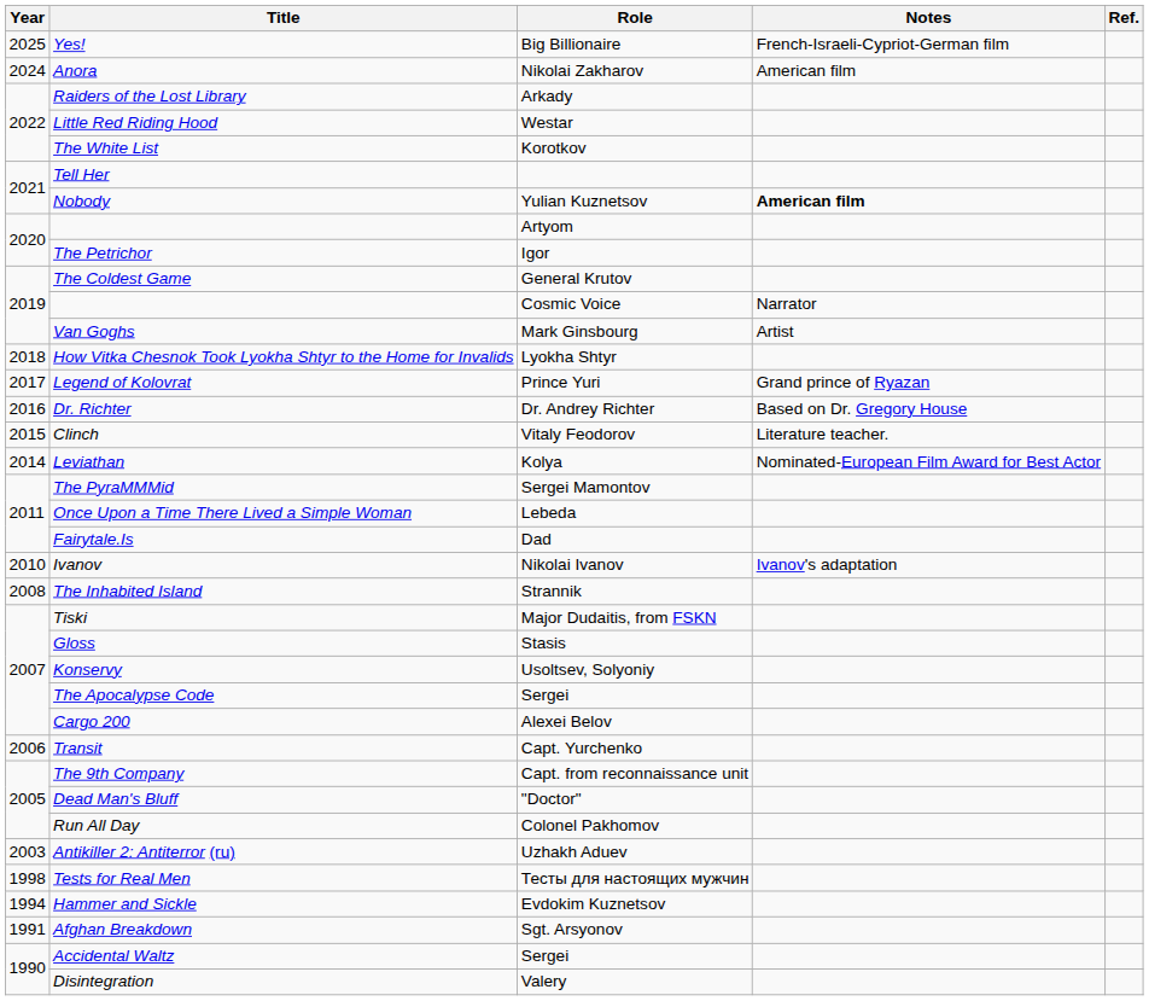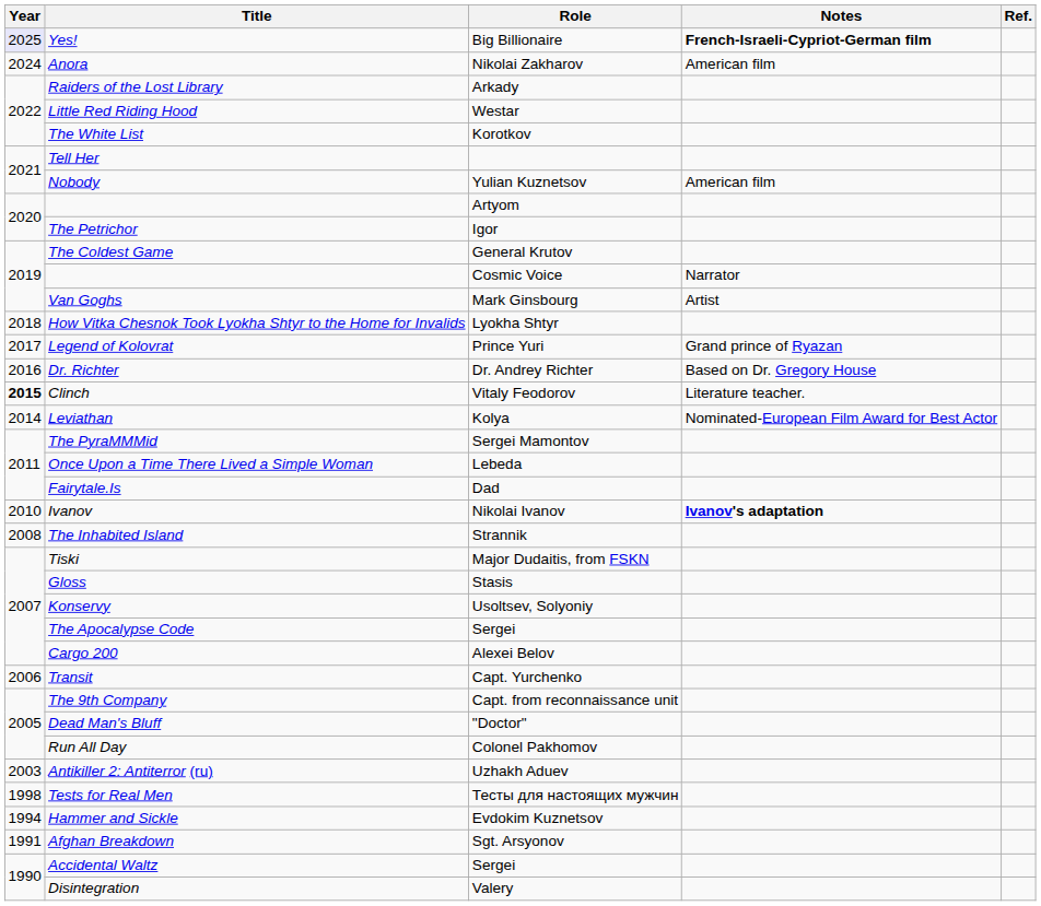Yes! | Year: no background -> lavender background
Yes! | Notes: normal -> bold
Nobody | Notes: bold -> normal
Clinch | Year: normal -> bold
Ivanov | Notes: normal -> bold
